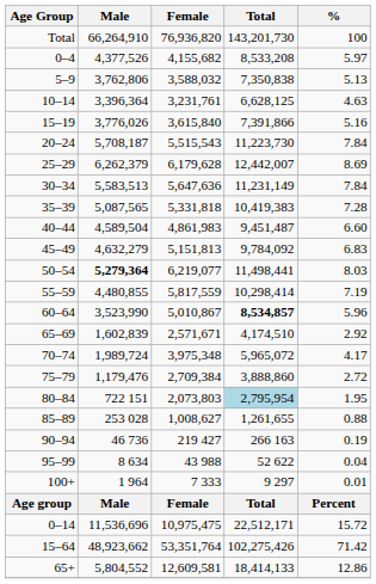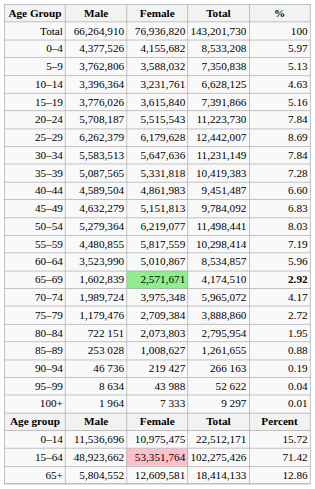50–54 | Male: bold -> normal
60–64 | Total: bold -> normal
65–69 | Female: no background -> lightgreen background
65–69 | %: normal -> bold
80–84 | Total: lightblue background -> no background
15–64 | Female: no background -> pink background
